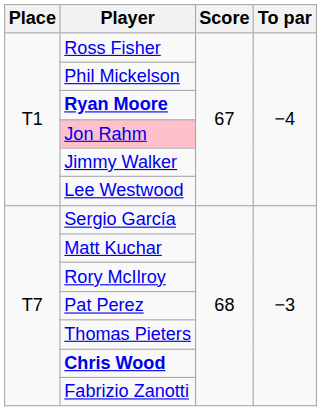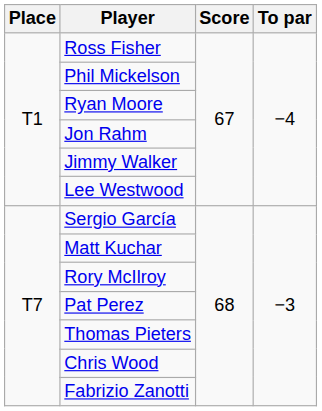Ryan Moore | Player: bold -> normal
Jon Rahm | Player: pink background -> no background
Chris Wood | Player: bold -> normal
